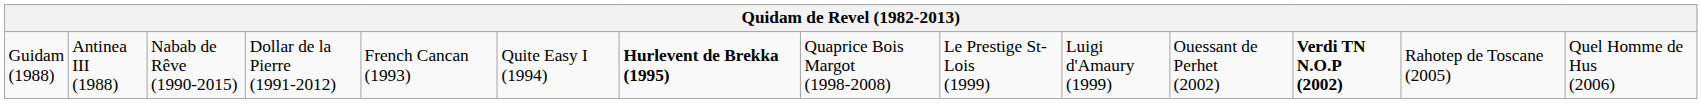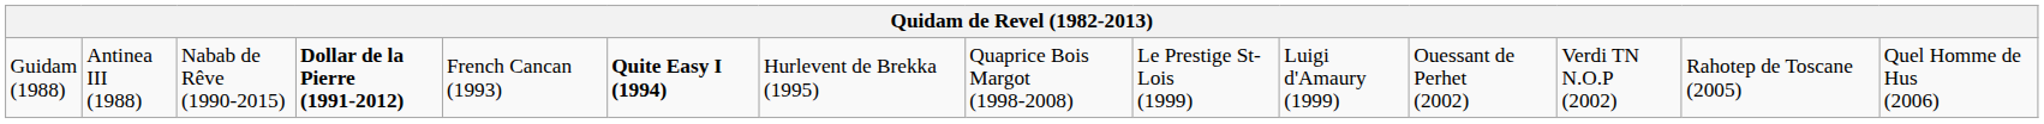Guidam (1988) | column 4: normal -> bold
Guidam (1988) | column 6: normal -> bold
Guidam (1988) | column 7: bold -> normal
Guidam (1988) | column 12: bold -> normal
